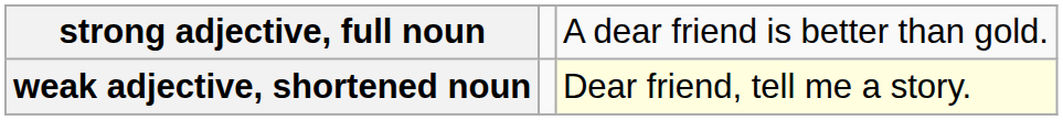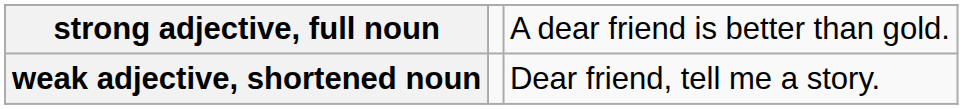weak adjective, shortened noun | column 3: lightyellow background -> no background
